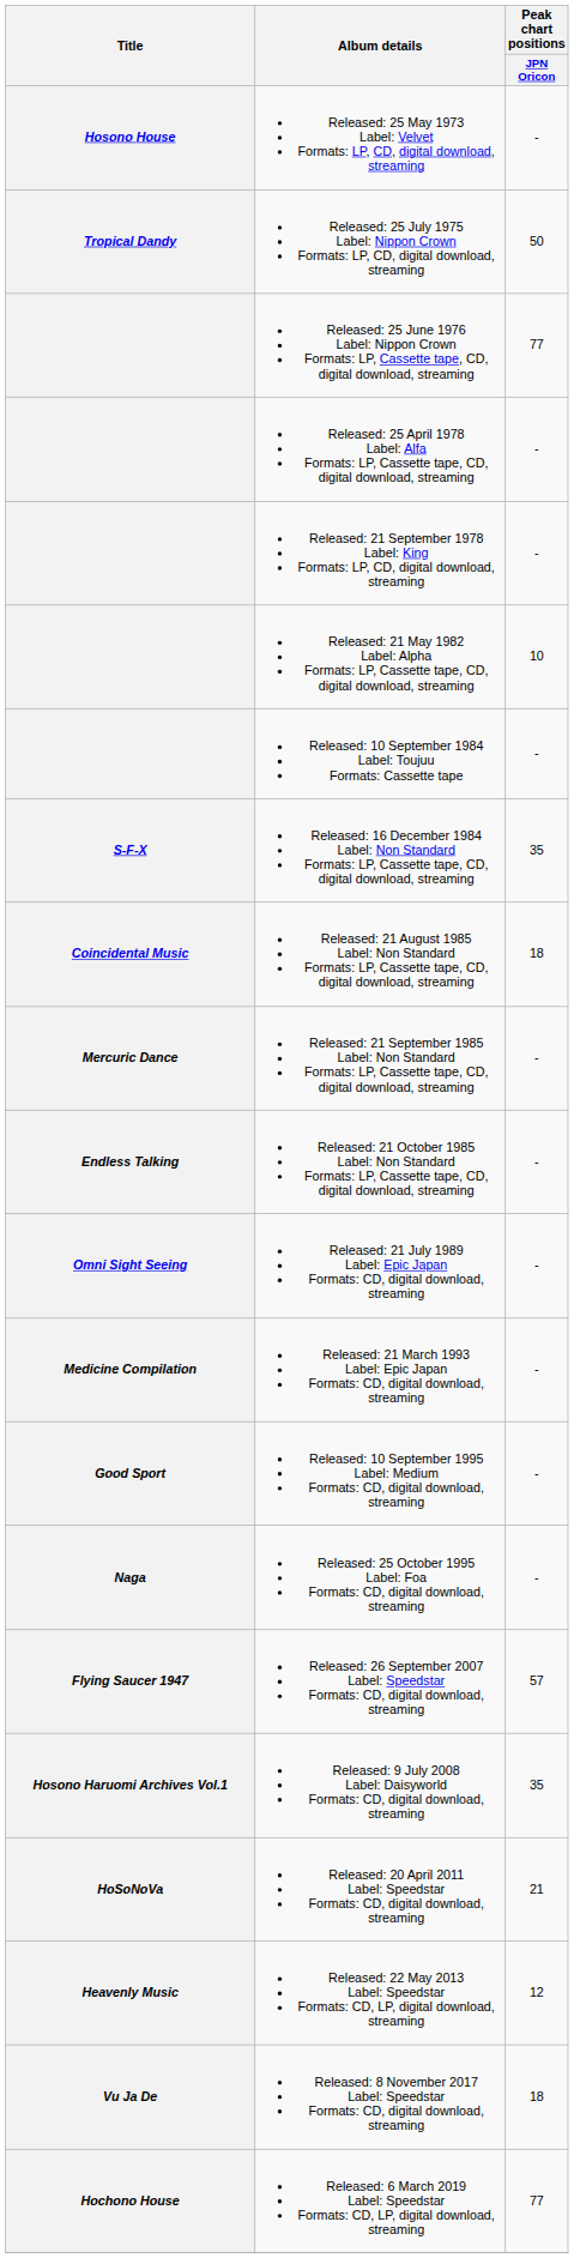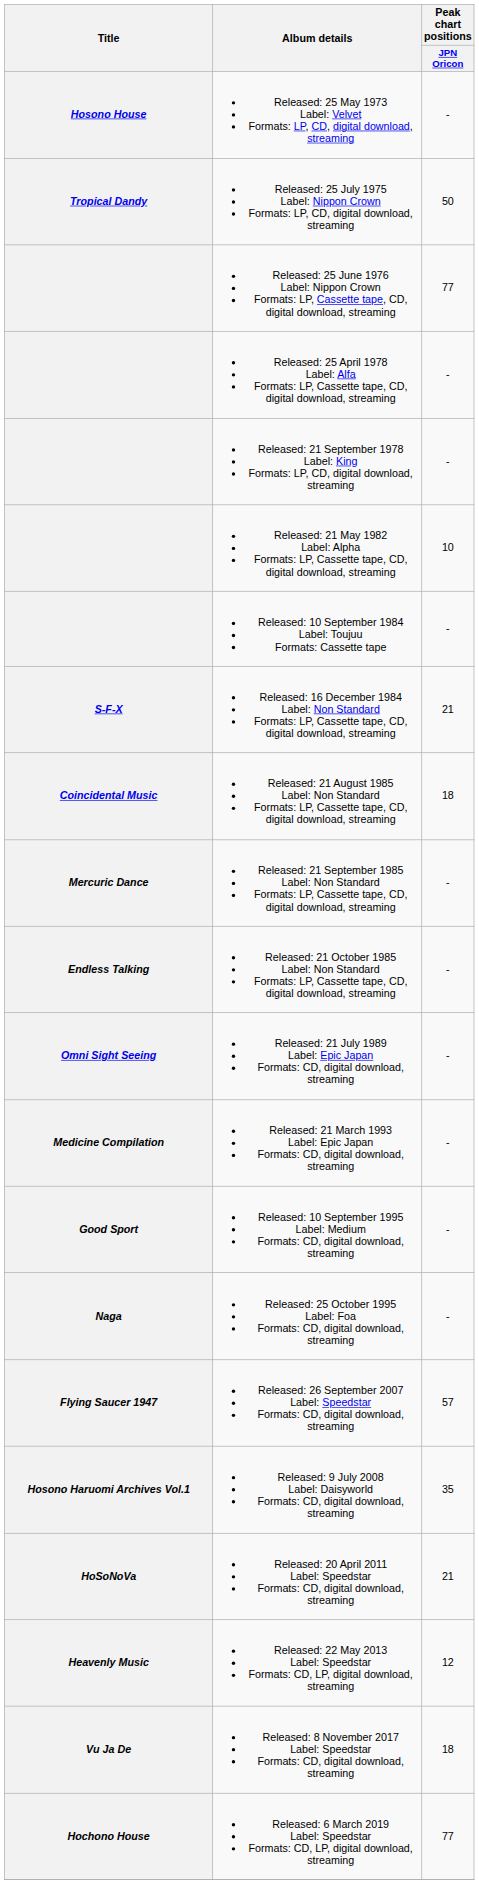row 10 | Peak chart positions / JPN Oricon: 35 -> 21
